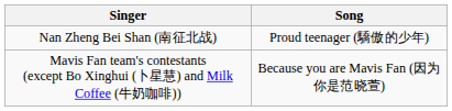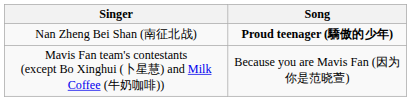Nan Zheng Bei Shan (南征北战) | Song: normal -> bold
